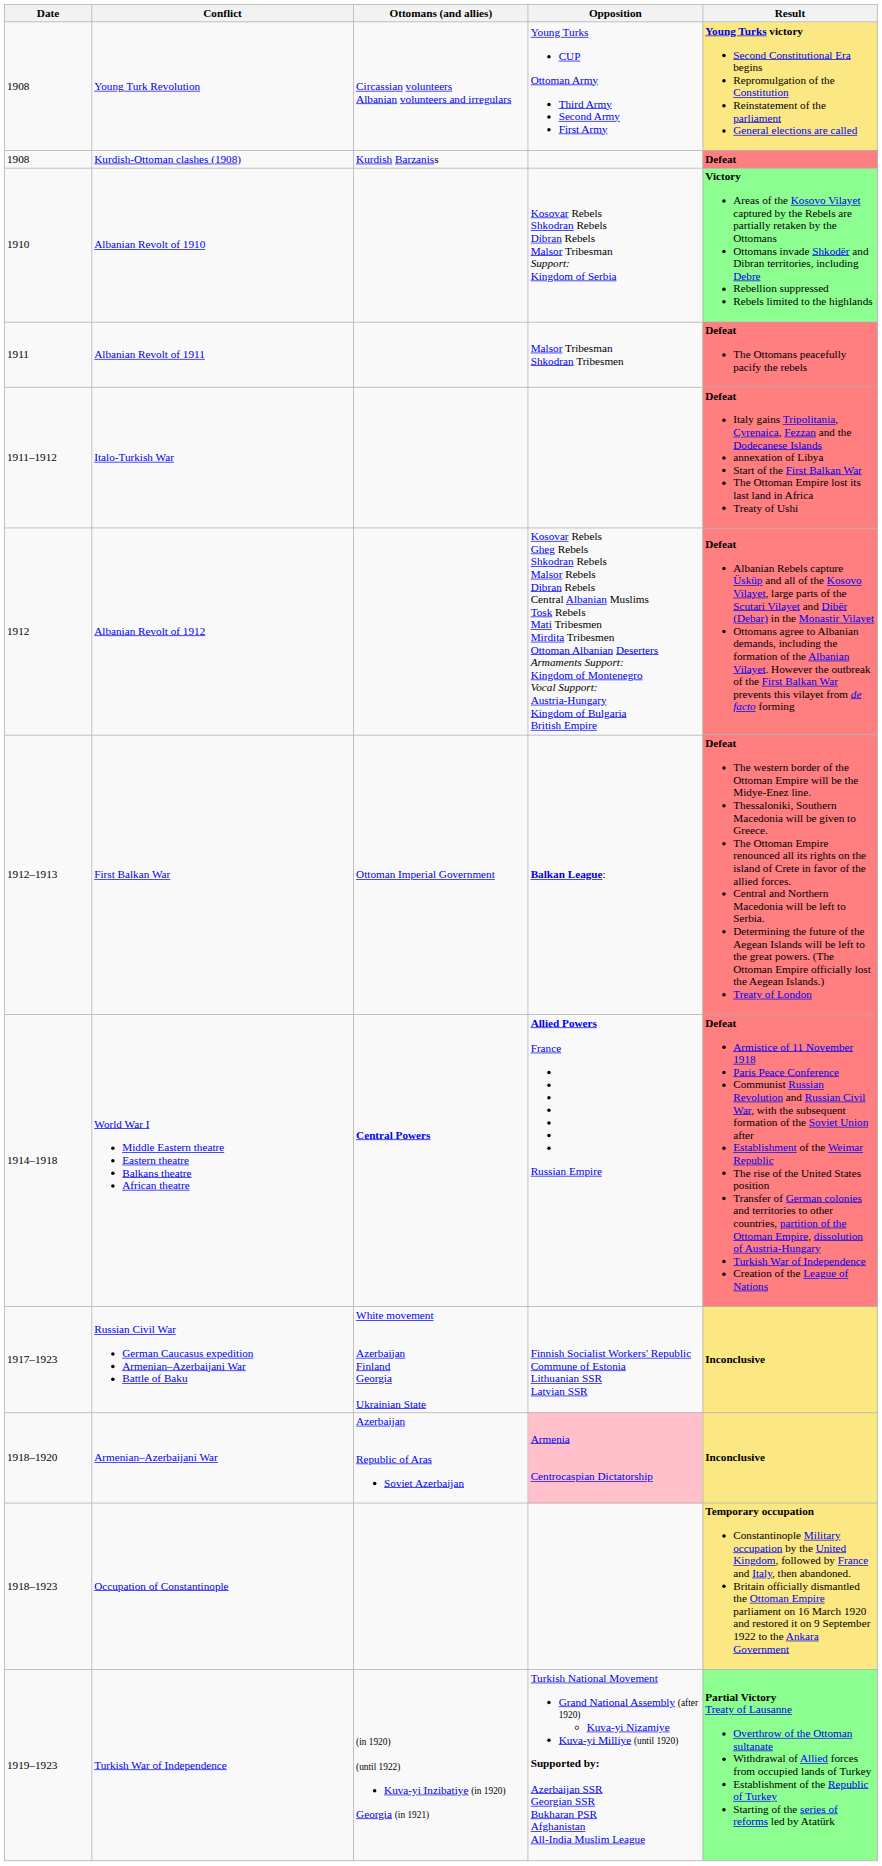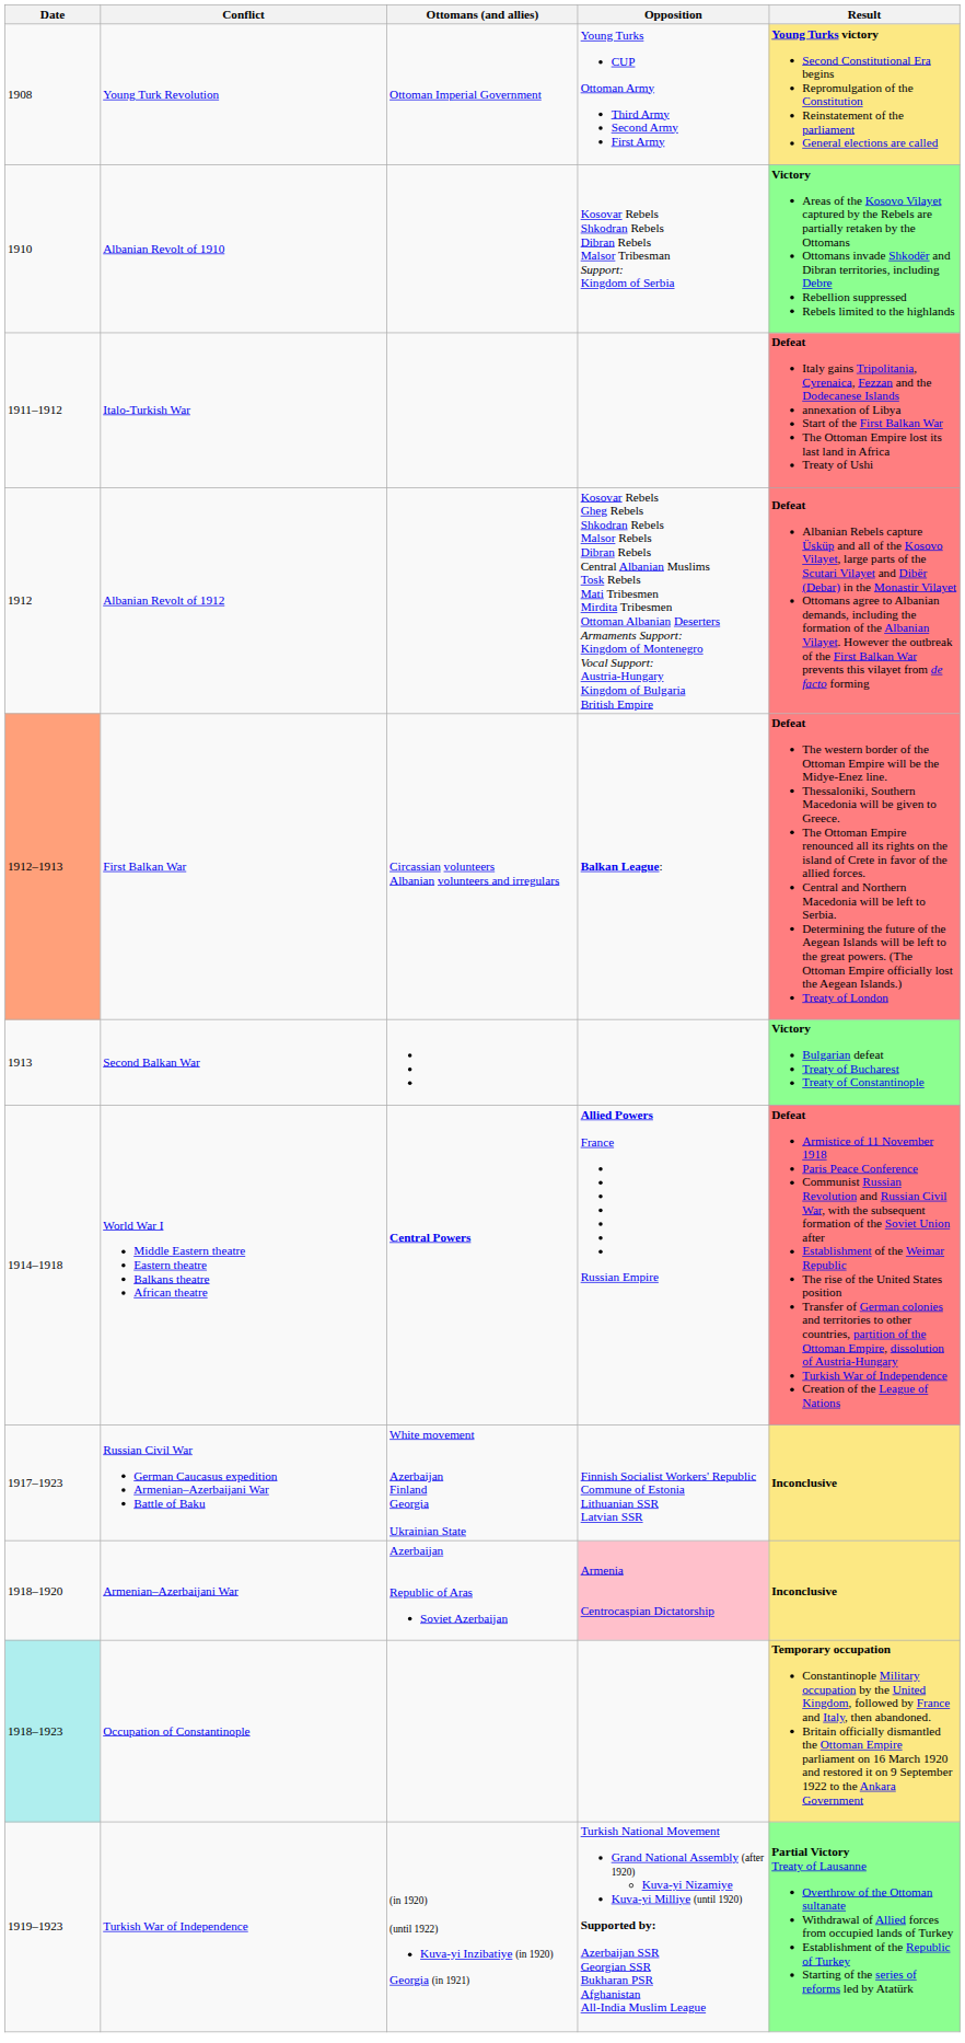Young Turk Revolution | Ottomans (and allies): Circassian volunteers Albanian volunteers and irregulars -> Ottoman Imperial Government
- row: 1908 | Kurdish-Ottoman clashes (1908) | Kurdish Barzaniss | Defeat
- row: 1911 | Albanian Revolt of 1911 | Malsor Tribesman Shkodran Tribesmen | Defeat The Ottomans peacefully pacify the rebels
First Balkan War | Date: no background -> lightsalmon background
First Balkan War | Ottomans (and allies): Ottoman Imperial Government -> Circassian volunteers Albanian volunteers and irregulars
+ row: 1913 | Second Balkan War | Victory Bulgarian defeat Treaty of Bucharest Treaty of Constantinople
Occupation of Constantinople | Date: no background -> paleturquoise background
